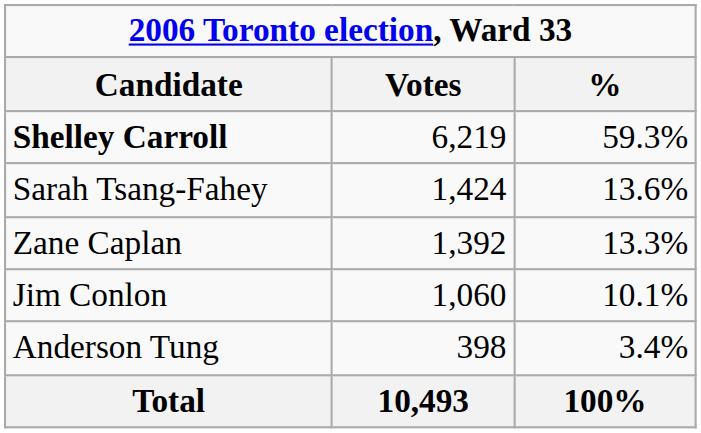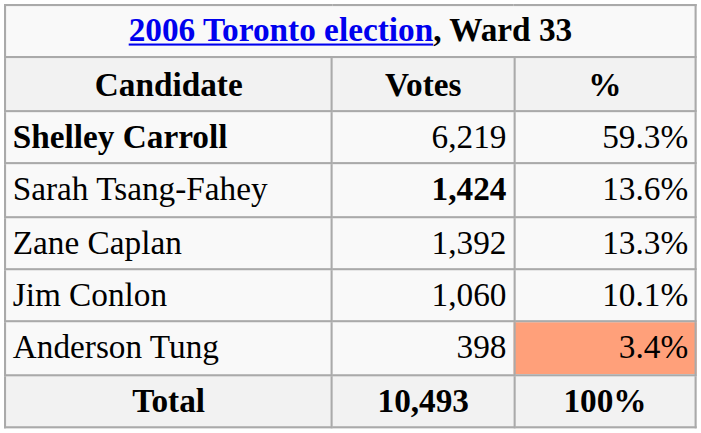Sarah Tsang-Fahey | Votes: normal -> bold
Anderson Tung | %: no background -> lightsalmon background
